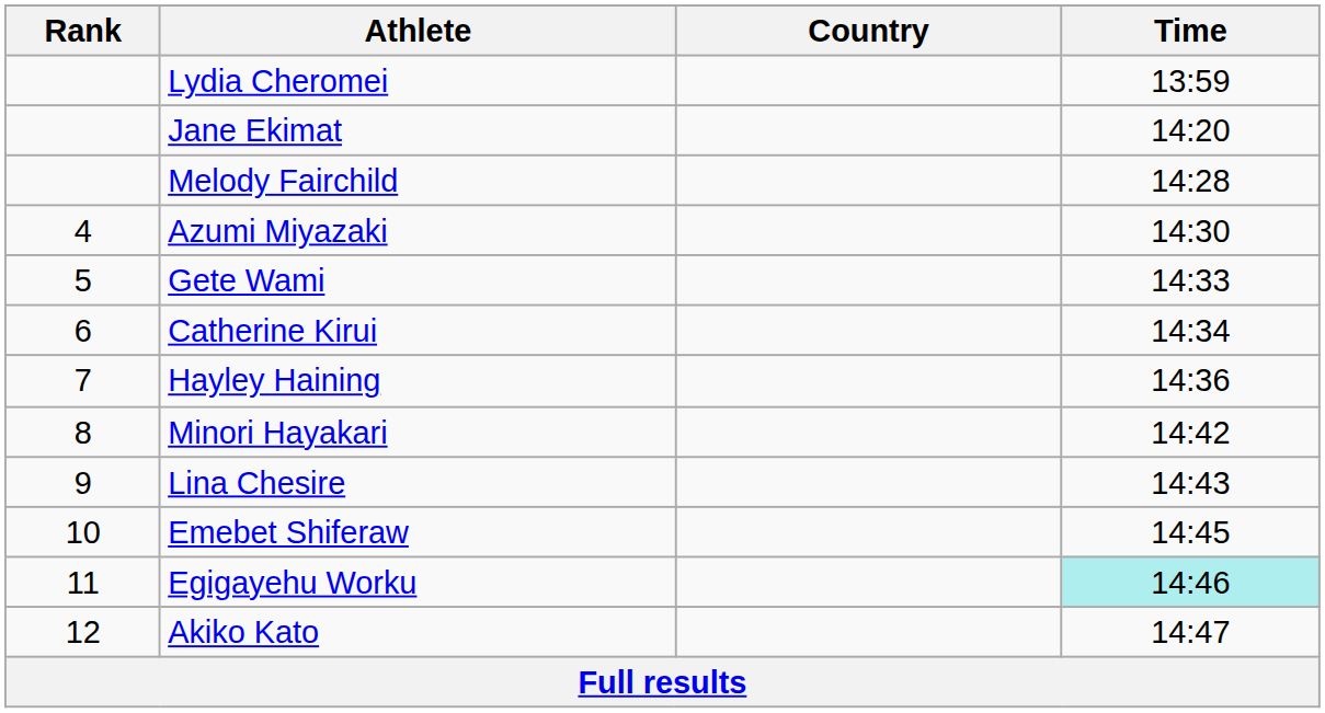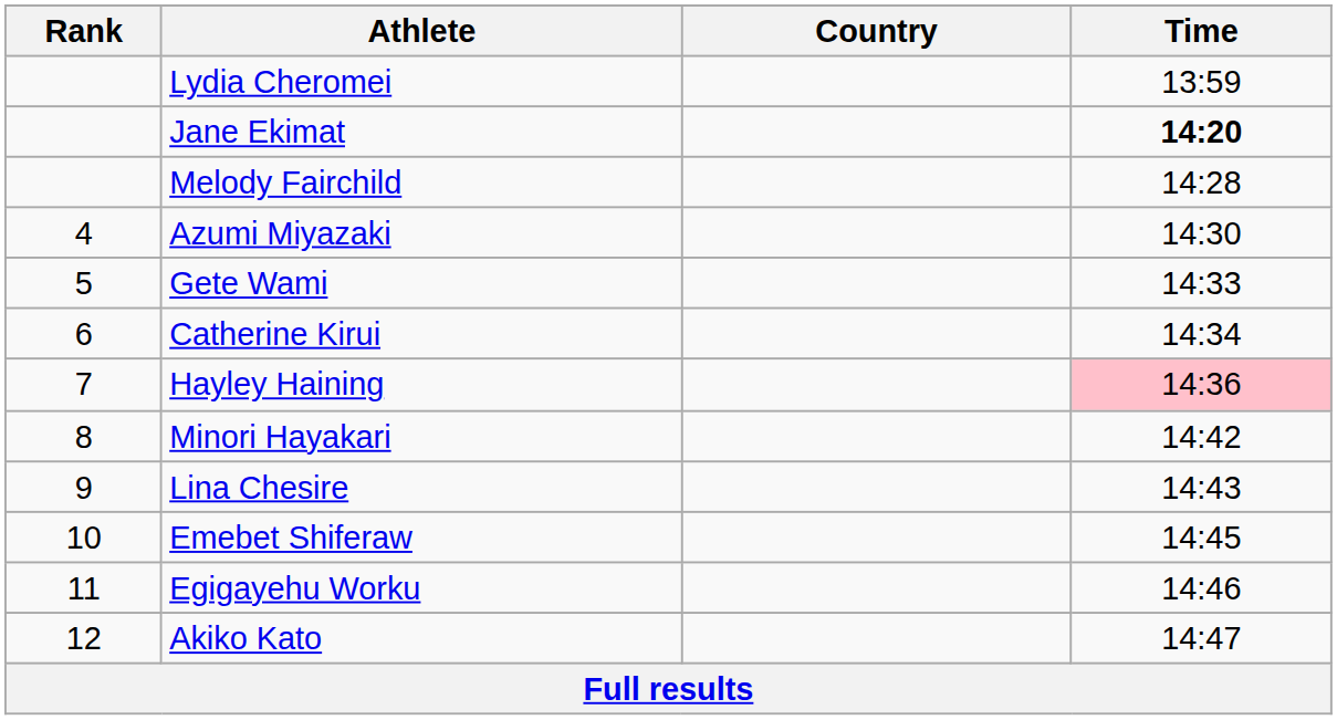Jane Ekimat | Time: normal -> bold
Hayley Haining | Time: no background -> pink background
Egigayehu Worku | Time: paleturquoise background -> no background
